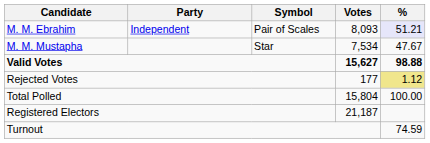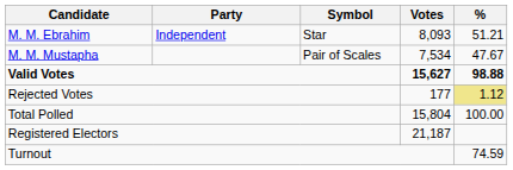M. M. Ebrahim | Symbol: Pair of Scales -> Star
M. M. Ebrahim | %: lavender background -> no background
M. M. Mustapha | Symbol: Star -> Pair of Scales
